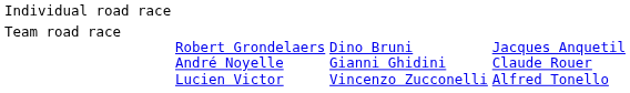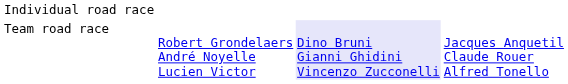Team road race | column 3: no background -> lavender background
